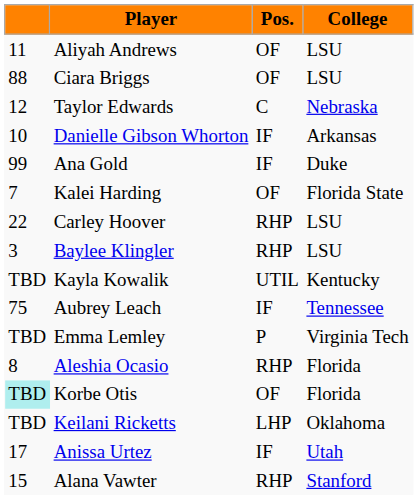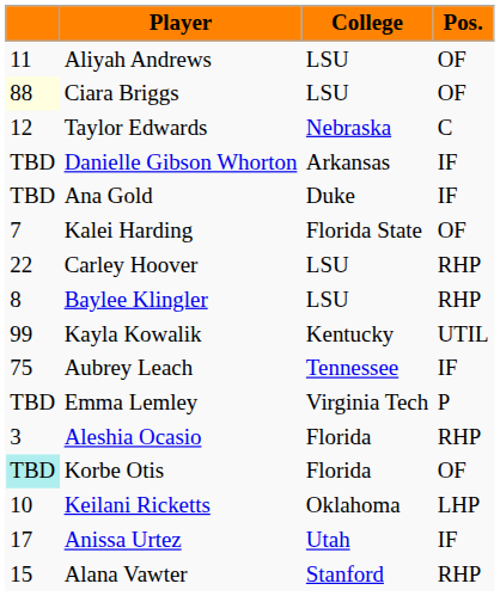columns swapped: Pos. <-> College
Ciara Briggs | column 1: no background -> lightyellow background
Danielle Gibson Whorton | column 1: 10 -> TBD
Ana Gold | column 1: 99 -> TBD
Baylee Klingler | column 1: 3 -> 8
Kayla Kowalik | column 1: TBD -> 99
Aleshia Ocasio | column 1: 8 -> 3
Keilani Ricketts | column 1: TBD -> 10
